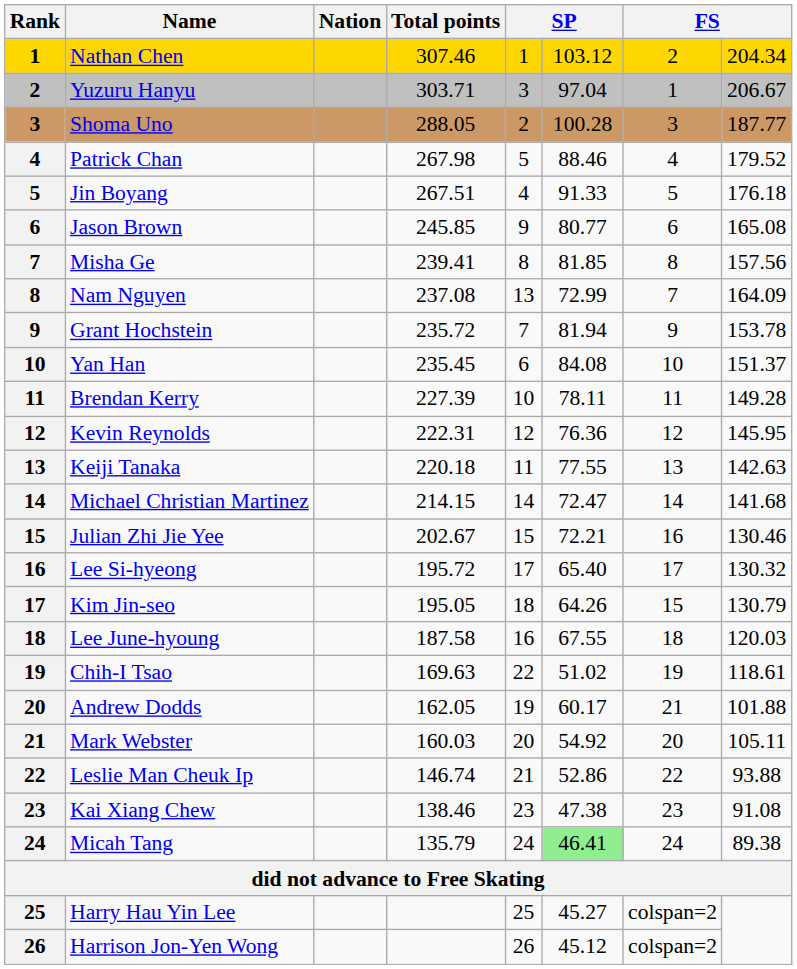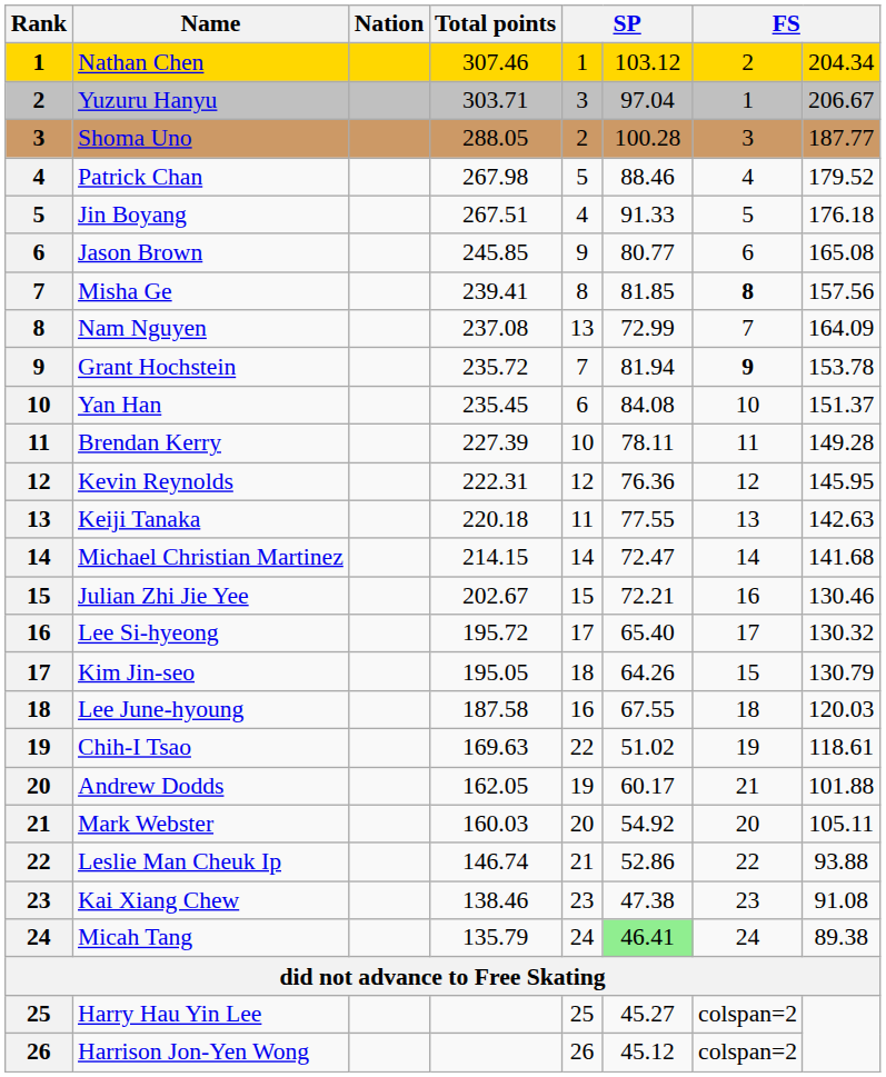Misha Ge | column 7: normal -> bold
Grant Hochstein | column 7: normal -> bold
